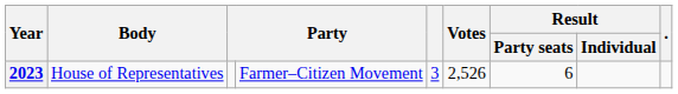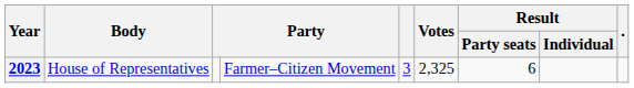2023 | Votes: 2,526 -> 2,325
